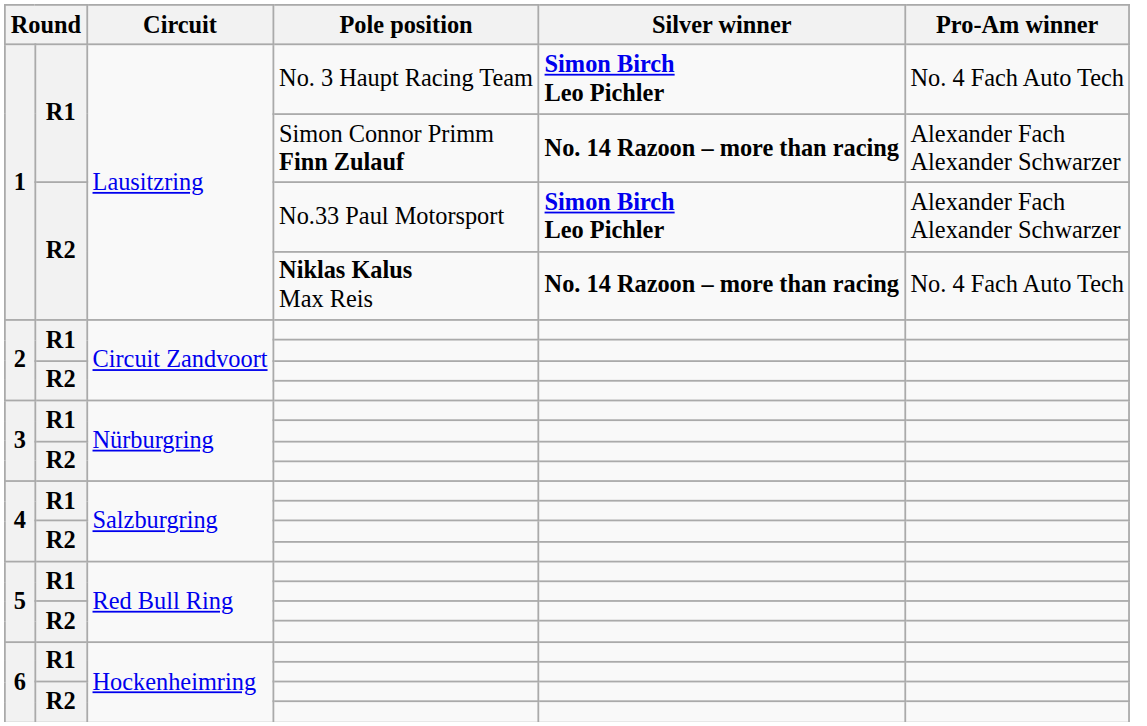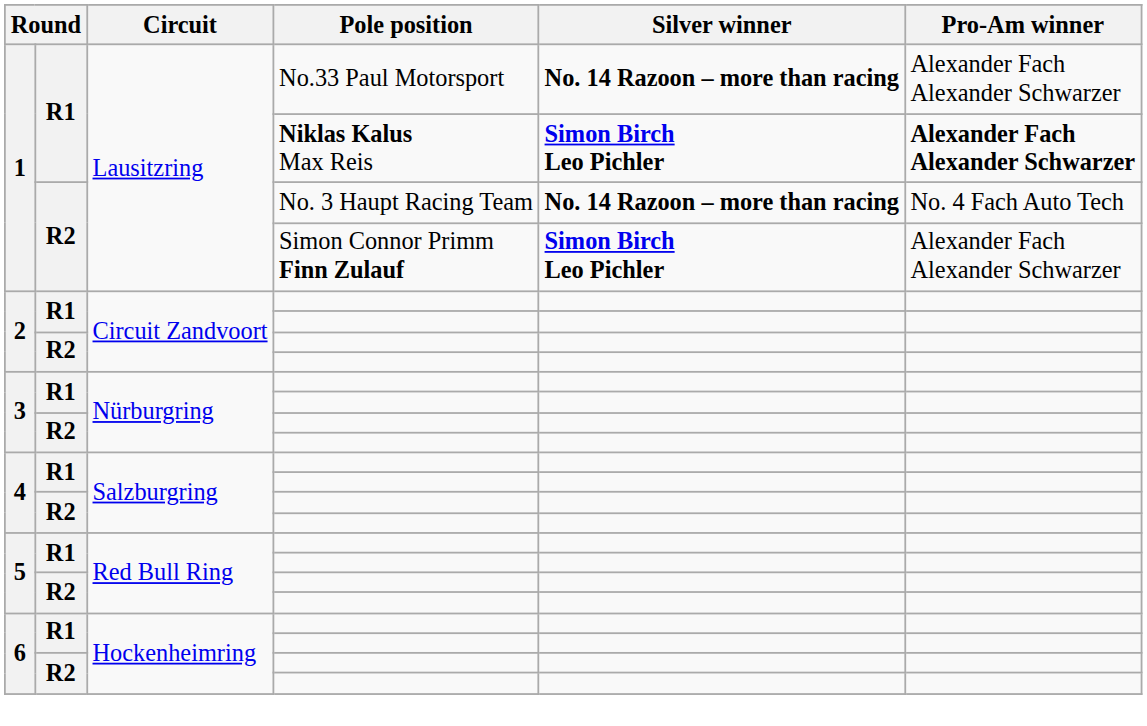row 2 | Pole position: No. 3 Haupt Racing Team -> No.33 Paul Motorsport
row 2 | Silver winner: Simon Birch Leo Pichler -> No. 14 Razoon – more than racing
row 2 | Pro-Am winner: No. 4 Fach Auto Tech -> Alexander Fach Alexander Schwarzer
row 3 | Pole position: Simon Connor Primm Finn Zulauf -> Niklas Kalus Max Reis
row 3 | Silver winner: No. 14 Razoon – more than racing -> Simon Birch Leo Pichler
row 3 | Pro-Am winner: normal -> bold
row 4 | Pole position: No.33 Paul Motorsport -> No. 3 Haupt Racing Team
row 4 | Silver winner: Simon Birch Leo Pichler -> No. 14 Razoon – more than racing
row 4 | Pro-Am winner: Alexander Fach Alexander Schwarzer -> No. 4 Fach Auto Tech
row 5 | Pole position: Niklas Kalus Max Reis -> Simon Connor Primm Finn Zulauf
row 5 | Silver winner: No. 14 Razoon – more than racing -> Simon Birch Leo Pichler
row 5 | Pro-Am winner: No. 4 Fach Auto Tech -> Alexander Fach Alexander Schwarzer
